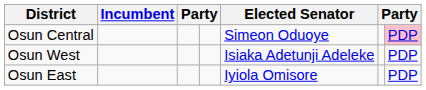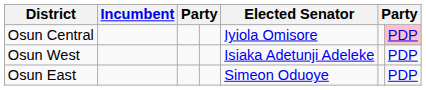Osun Central | Elected Senator: Simeon Oduoye -> Iyiola Omisore
Osun East | Elected Senator: Iyiola Omisore -> Simeon Oduoye
